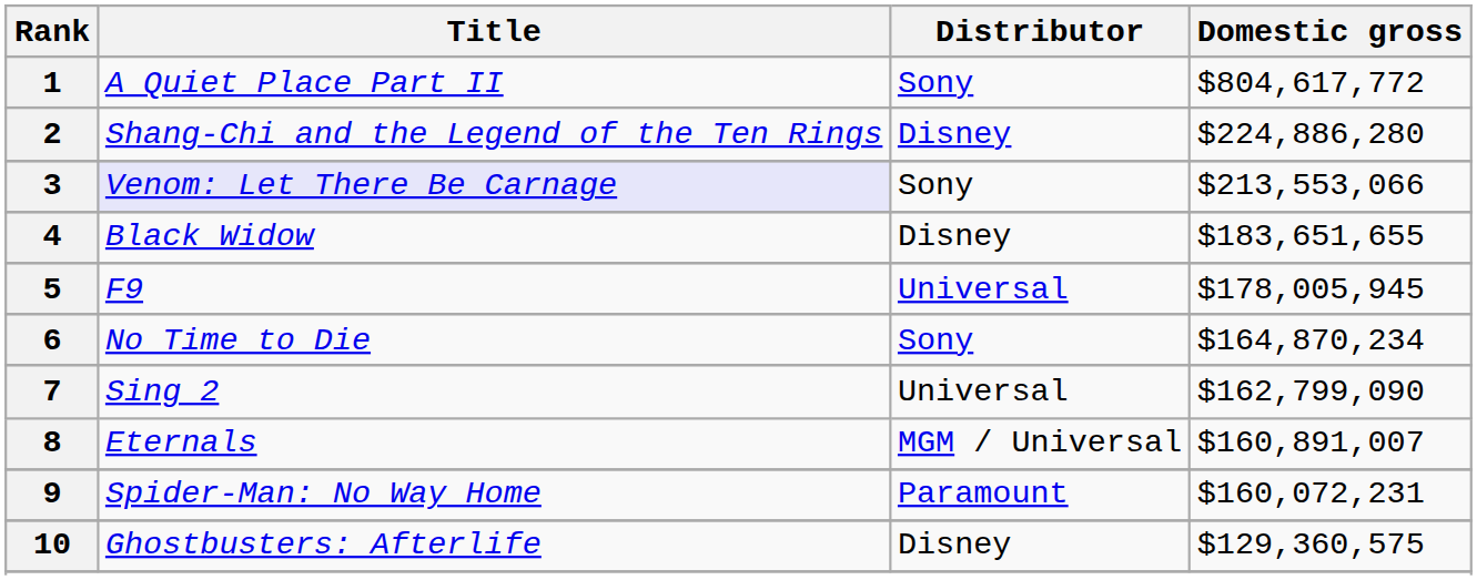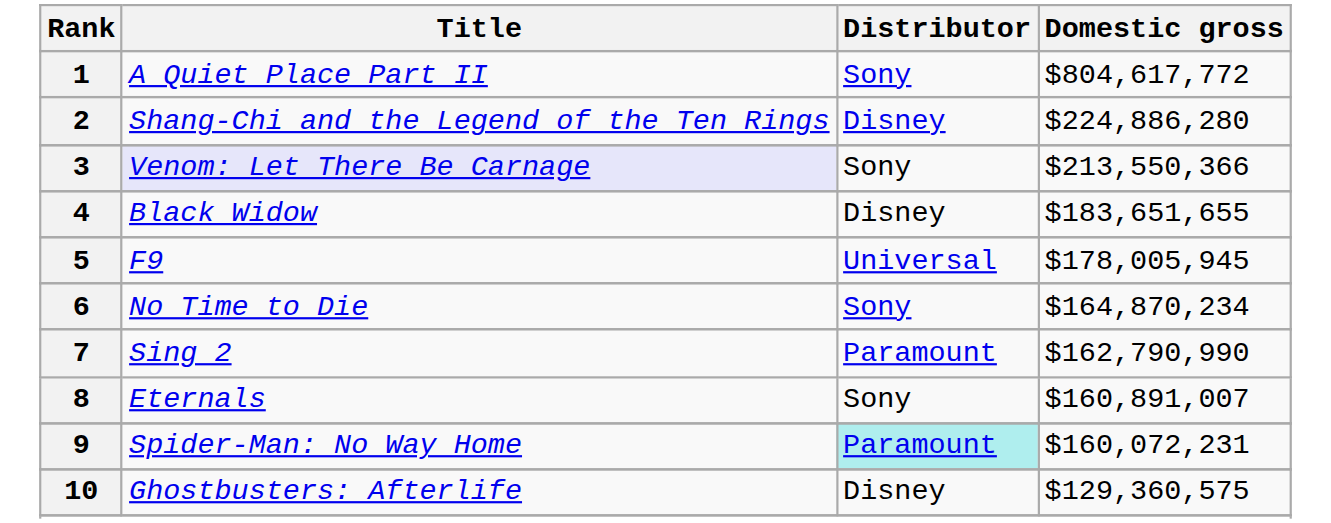3 | Domestic gross: $213,553,066 -> $213,550,366
7 | Distributor: Universal -> Paramount
7 | Domestic gross: $162,799,090 -> $162,790,990
8 | Distributor: MGM / Universal -> Sony
9 | Distributor: no background -> paleturquoise background
